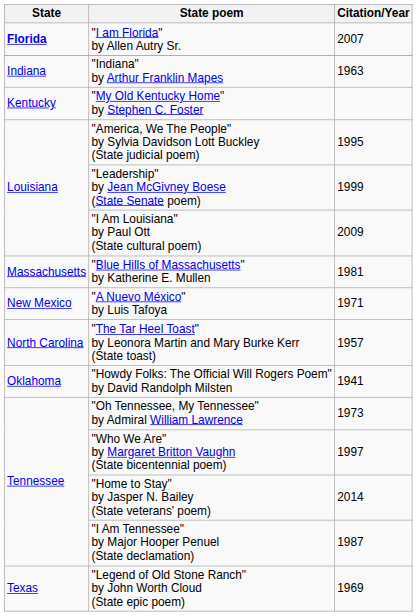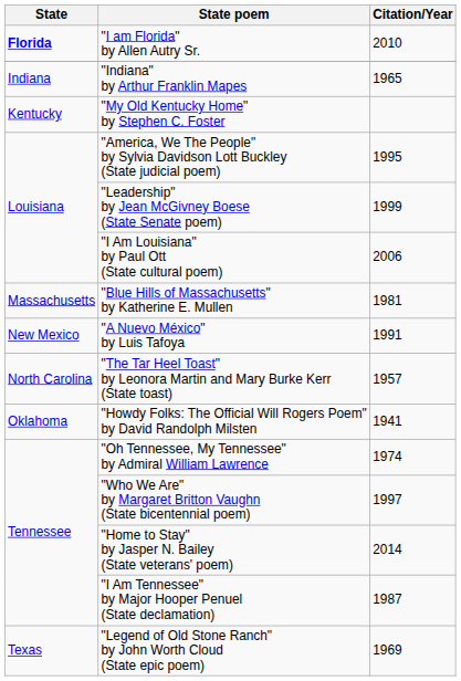"I am Florida" by Allen Autry Sr. | Citation/Year: 2007 -> 2010
"Indiana" by Arthur Franklin Mapes | Citation/Year: 1963 -> 1965
"I Am Louisiana" by Paul Ott (State cultural poem) | Citation/Year: 2009 -> 2006
"A Nuevo México" by Luis Tafoya | Citation/Year: 1971 -> 1991
"Oh Tennessee, My Tennessee" by Admiral William Lawrence | Citation/Year: 1973 -> 1974
